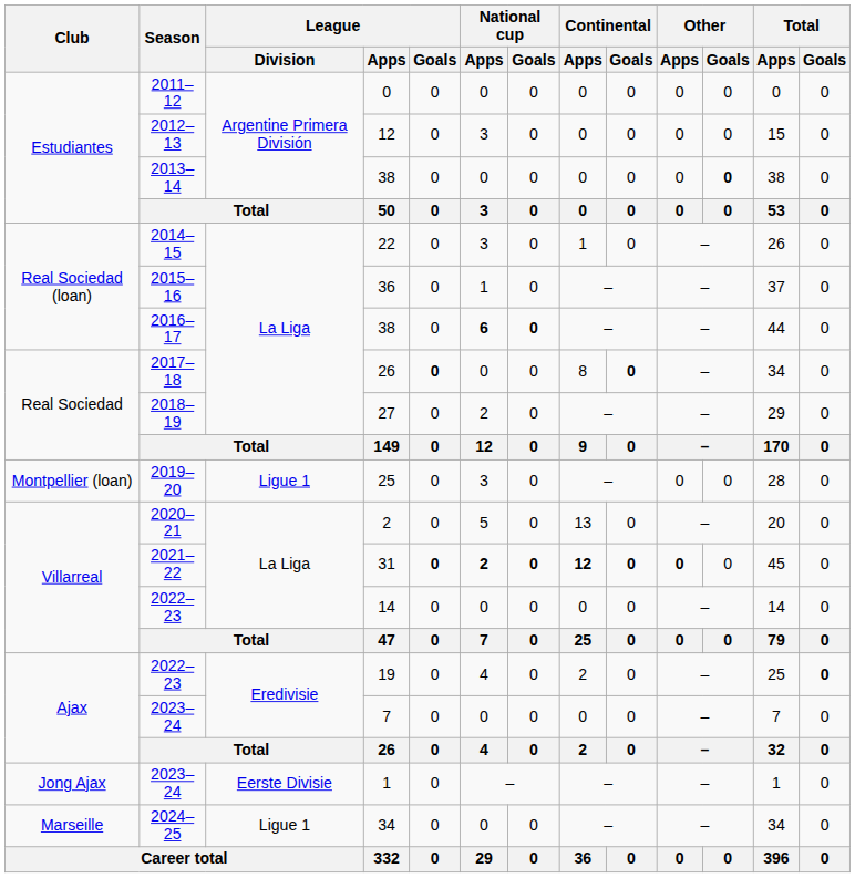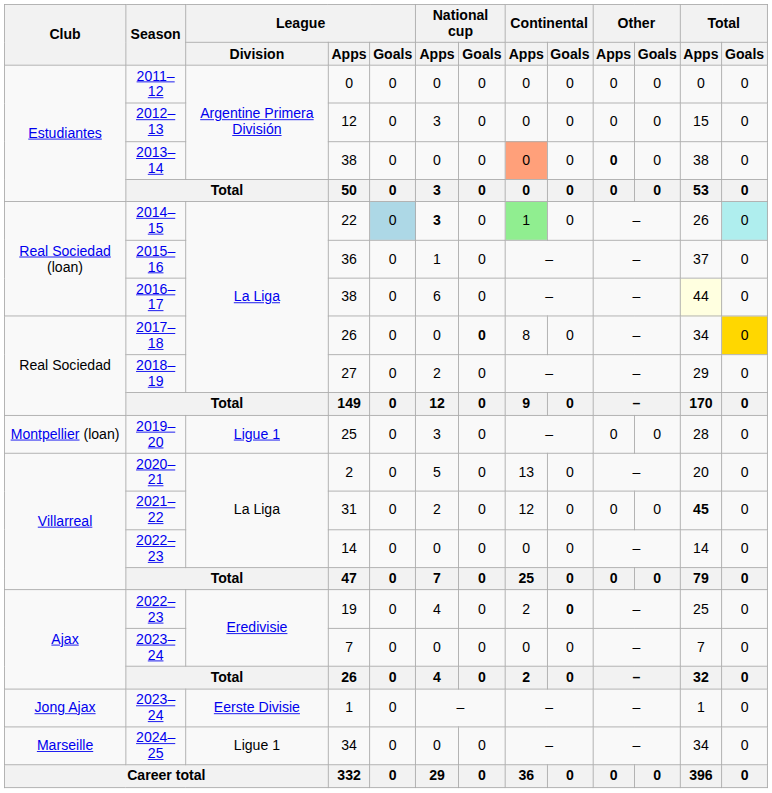2013–14 / 38 | Continental / Apps: no background -> lightsalmon background
2013–14 / 38 | Other / Apps: normal -> bold
2013–14 / 38 | Other / Goals: bold -> normal
22 | League / Goals: no background -> lightblue background
22 | National cup / Apps: normal -> bold
22 | Continental / Apps: no background -> lightgreen background
22 | Total / Goals: no background -> paleturquoise background
2016–17 / 38 | National cup / Apps: bold -> normal
2016–17 / 38 | National cup / Goals: bold -> normal
2016–17 / 38 | Total / Apps: no background -> lightyellow background
2017–18 / 26 | League / Goals: bold -> normal
2017–18 / 26 | National cup / Goals: normal -> bold
2017–18 / 26 | Continental / Goals: bold -> normal
2017–18 / 26 | Total / Goals: no background -> gold background
31 | League / Goals: bold -> normal
31 | National cup / Apps: bold -> normal
31 | National cup / Goals: bold -> normal
31 | Continental / Apps: bold -> normal
31 | Continental / Goals: bold -> normal
31 | Other / Apps: bold -> normal
31 | Total / Apps: normal -> bold
19 | Continental / Goals: normal -> bold
19 | Total / Goals: bold -> normal
